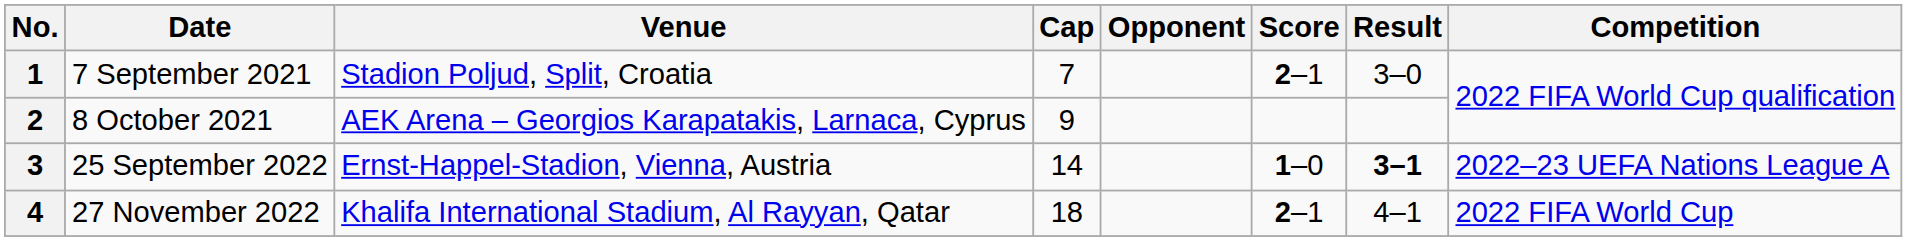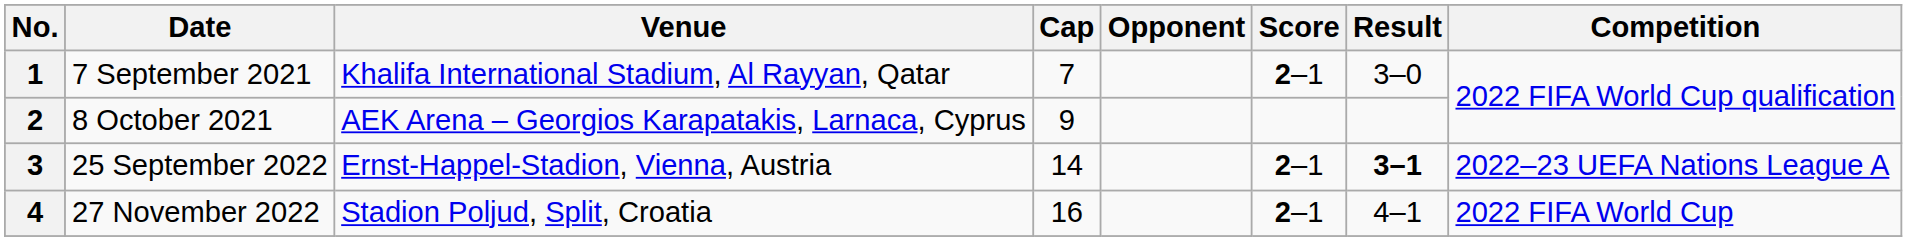1 | Venue: Stadion Poljud, Split, Croatia -> Khalifa International Stadium, Al Rayyan, Qatar
3 | Score: 1–0 -> 2–1
4 | Venue: Khalifa International Stadium, Al Rayyan, Qatar -> Stadion Poljud, Split, Croatia
4 | Cap: 18 -> 16
